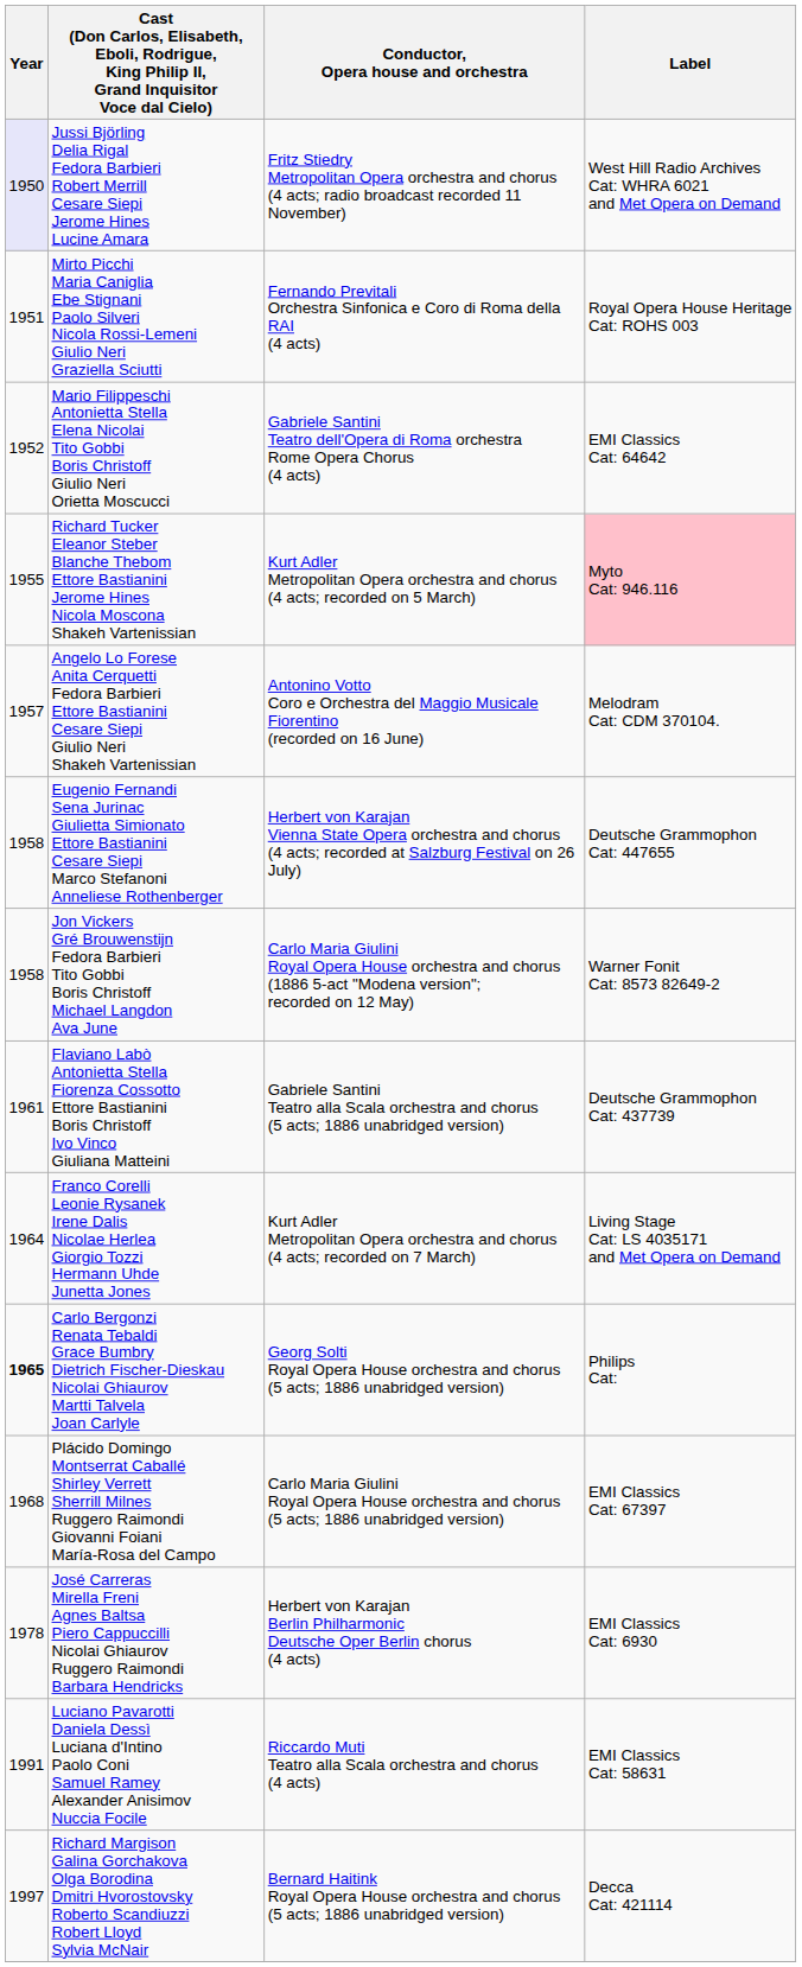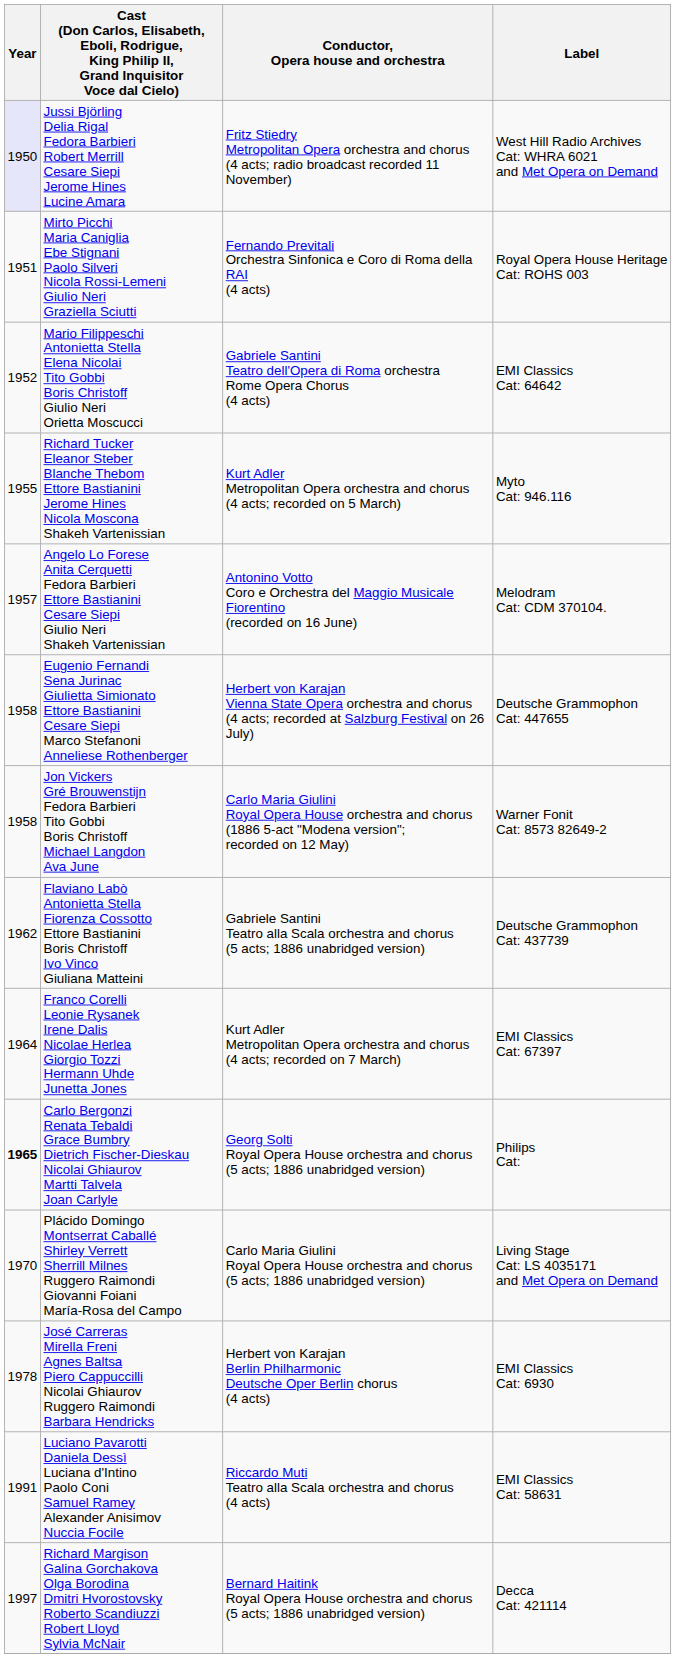row 5 | Label: pink background -> no background
row 9 | Year: 1961 -> 1962
row 10 | Label: Living Stage Cat: LS 4035171 and Met Opera on Demand -> EMI Classics Cat: 67397
row 12 | Year: 1968 -> 1970
row 12 | Label: EMI Classics Cat: 67397 -> Living Stage Cat: LS 4035171 and Met Opera on Demand
